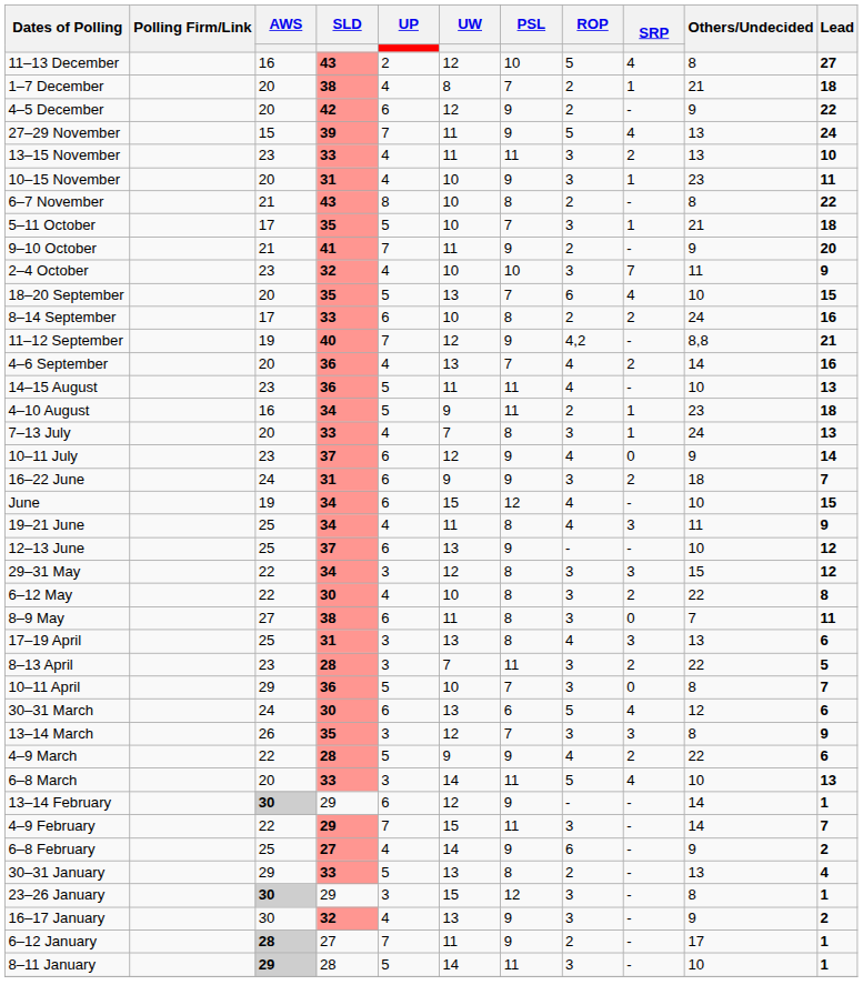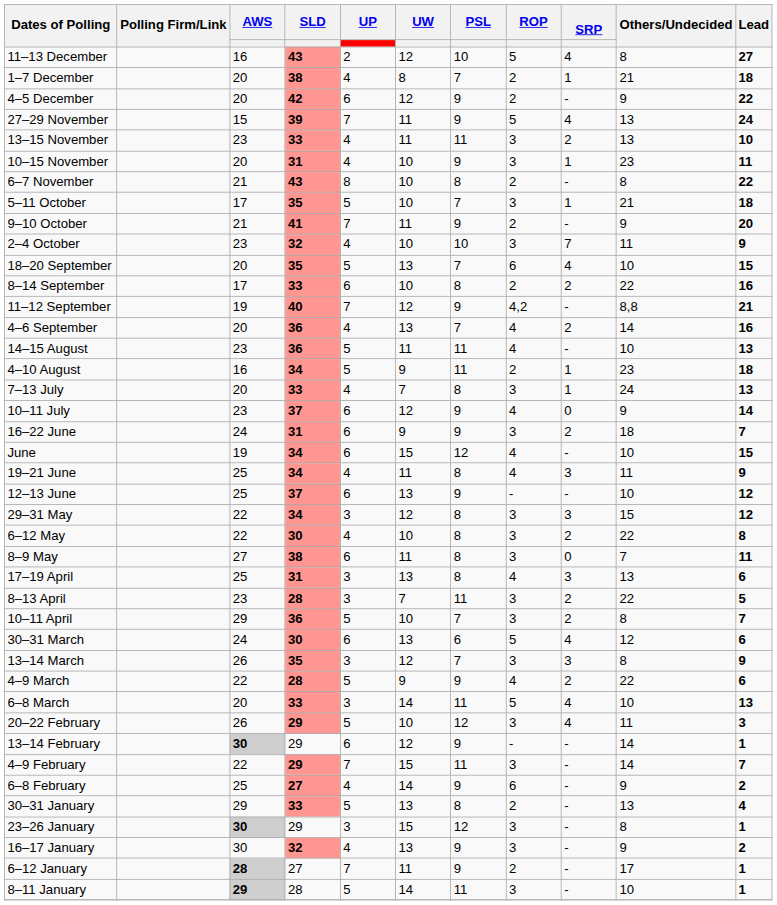8–14 September | Others/Undecided: 24 -> 22
10–11 April | SRP: 0 -> 2
+ row: 20–22 February | 26 | 29 | 5 | 10 | 12 | 3 | 4 | 11 | 3
